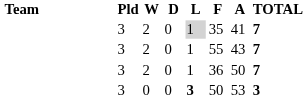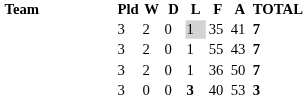row 5 | column 6: 50 -> 40
